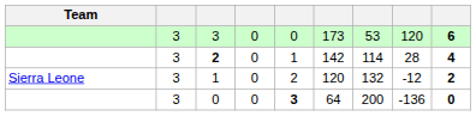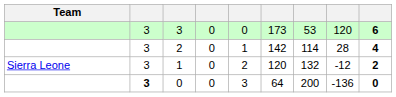row 3 | column 3: bold -> normal
row 5 | column 2: normal -> bold
row 5 | column 5: bold -> normal
